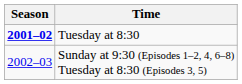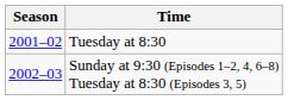Tuesday at 8:30 | Season: bold -> normal
